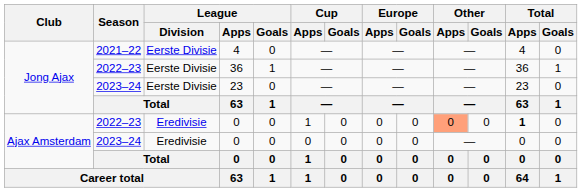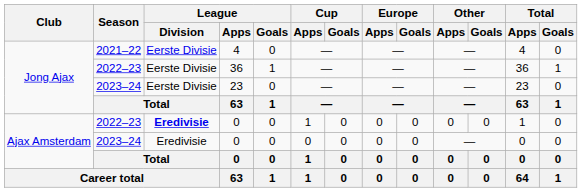2022–23 / 0 | League / Division: normal -> bold
2022–23 / 0 | Other / Apps: lightsalmon background -> no background
2022–23 / 0 | Total / Apps: bold -> normal
